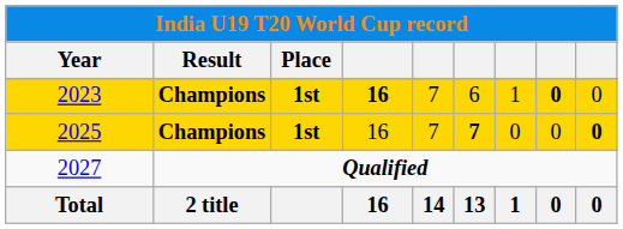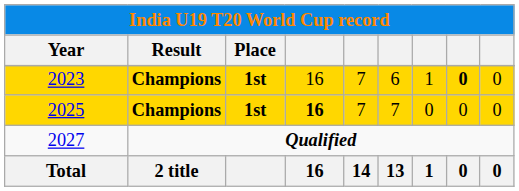2023 | column 4: bold -> normal
2025 | column 4: normal -> bold
2025 | column 6: bold -> normal
2025 | column 9: bold -> normal
